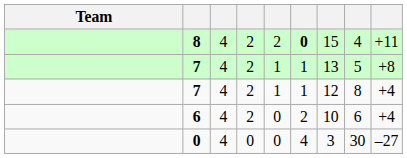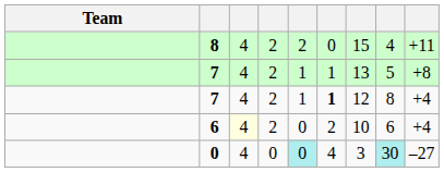row 2 | column 6: bold -> normal
row 4 | column 6: normal -> bold
row 5 | column 3: no background -> lightyellow background
row 6 | column 5: no background -> paleturquoise background
row 6 | column 8: no background -> paleturquoise background
